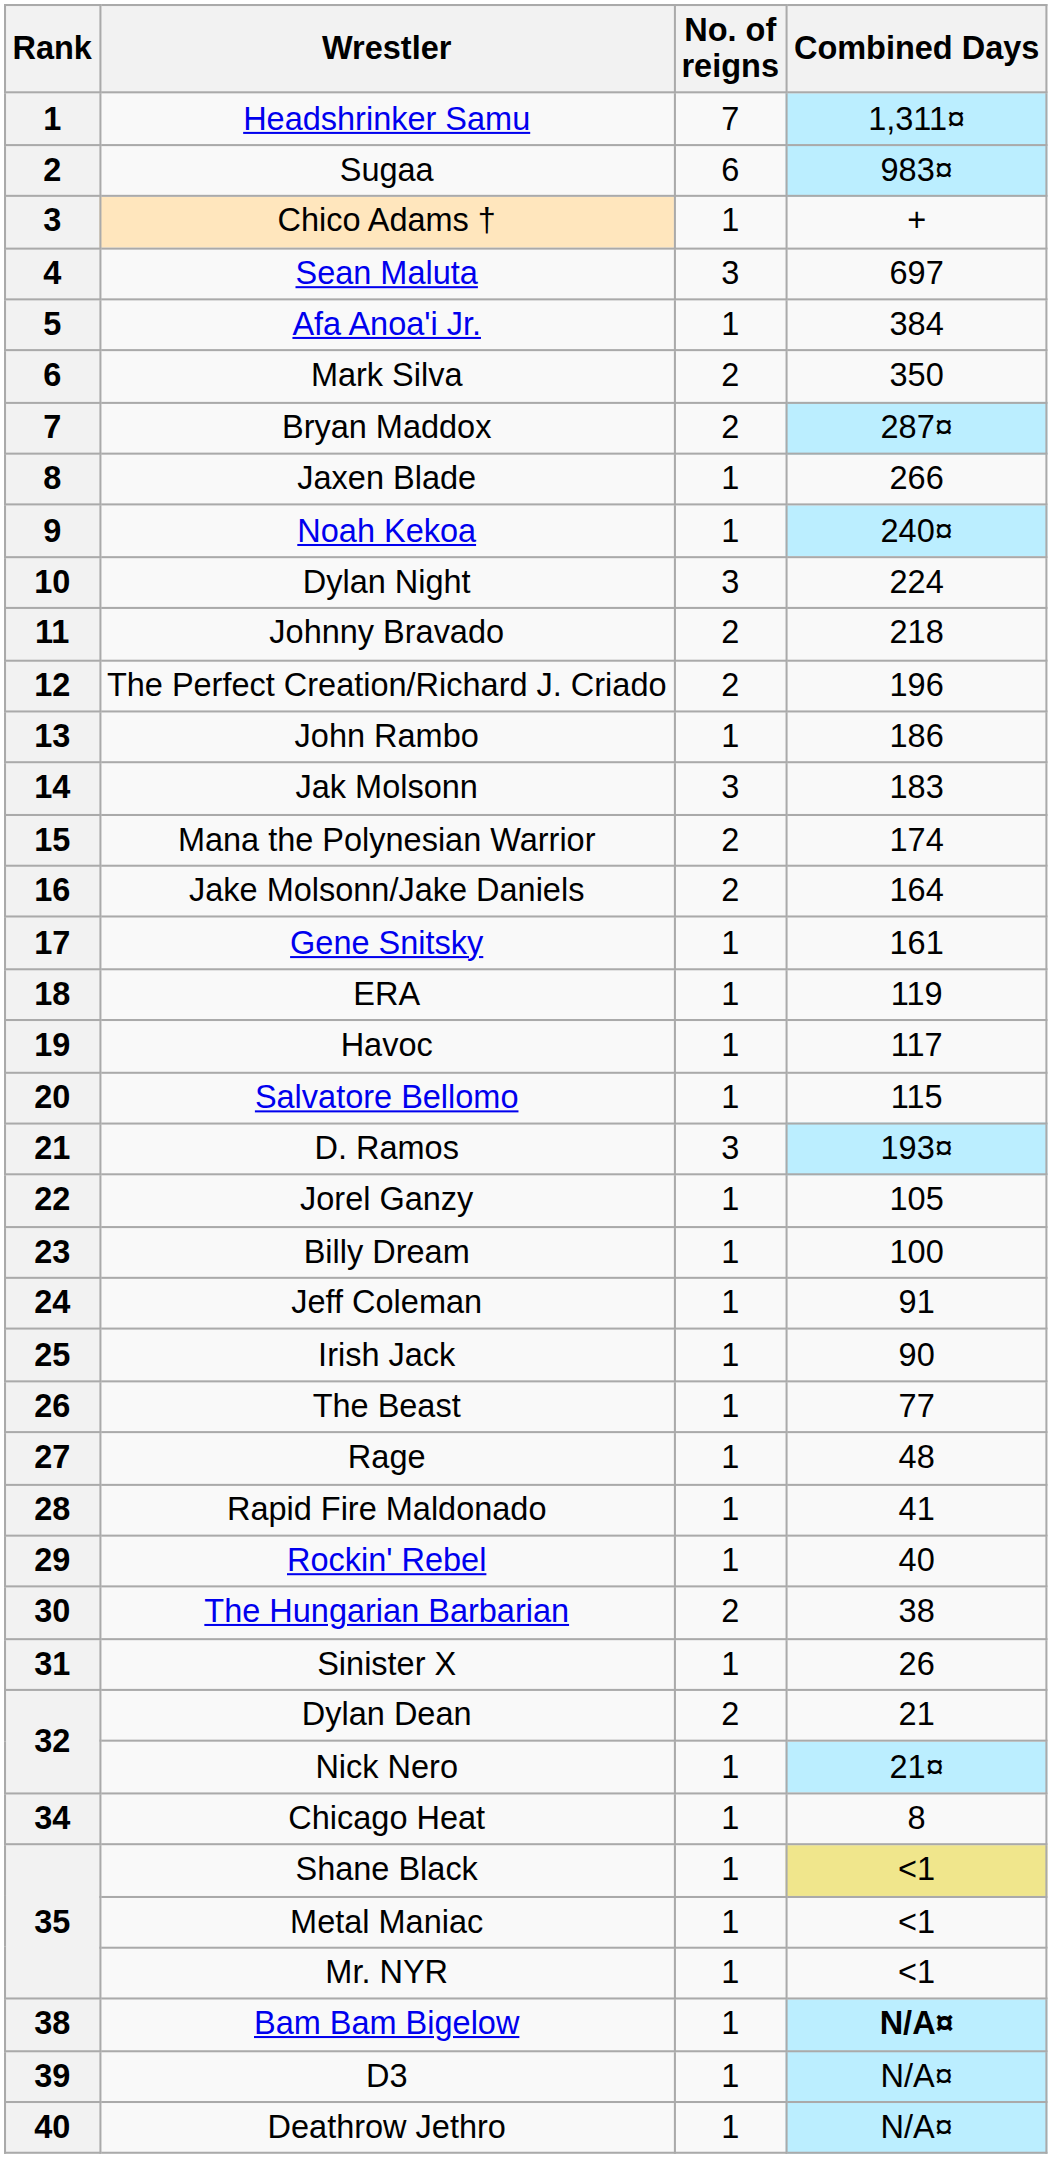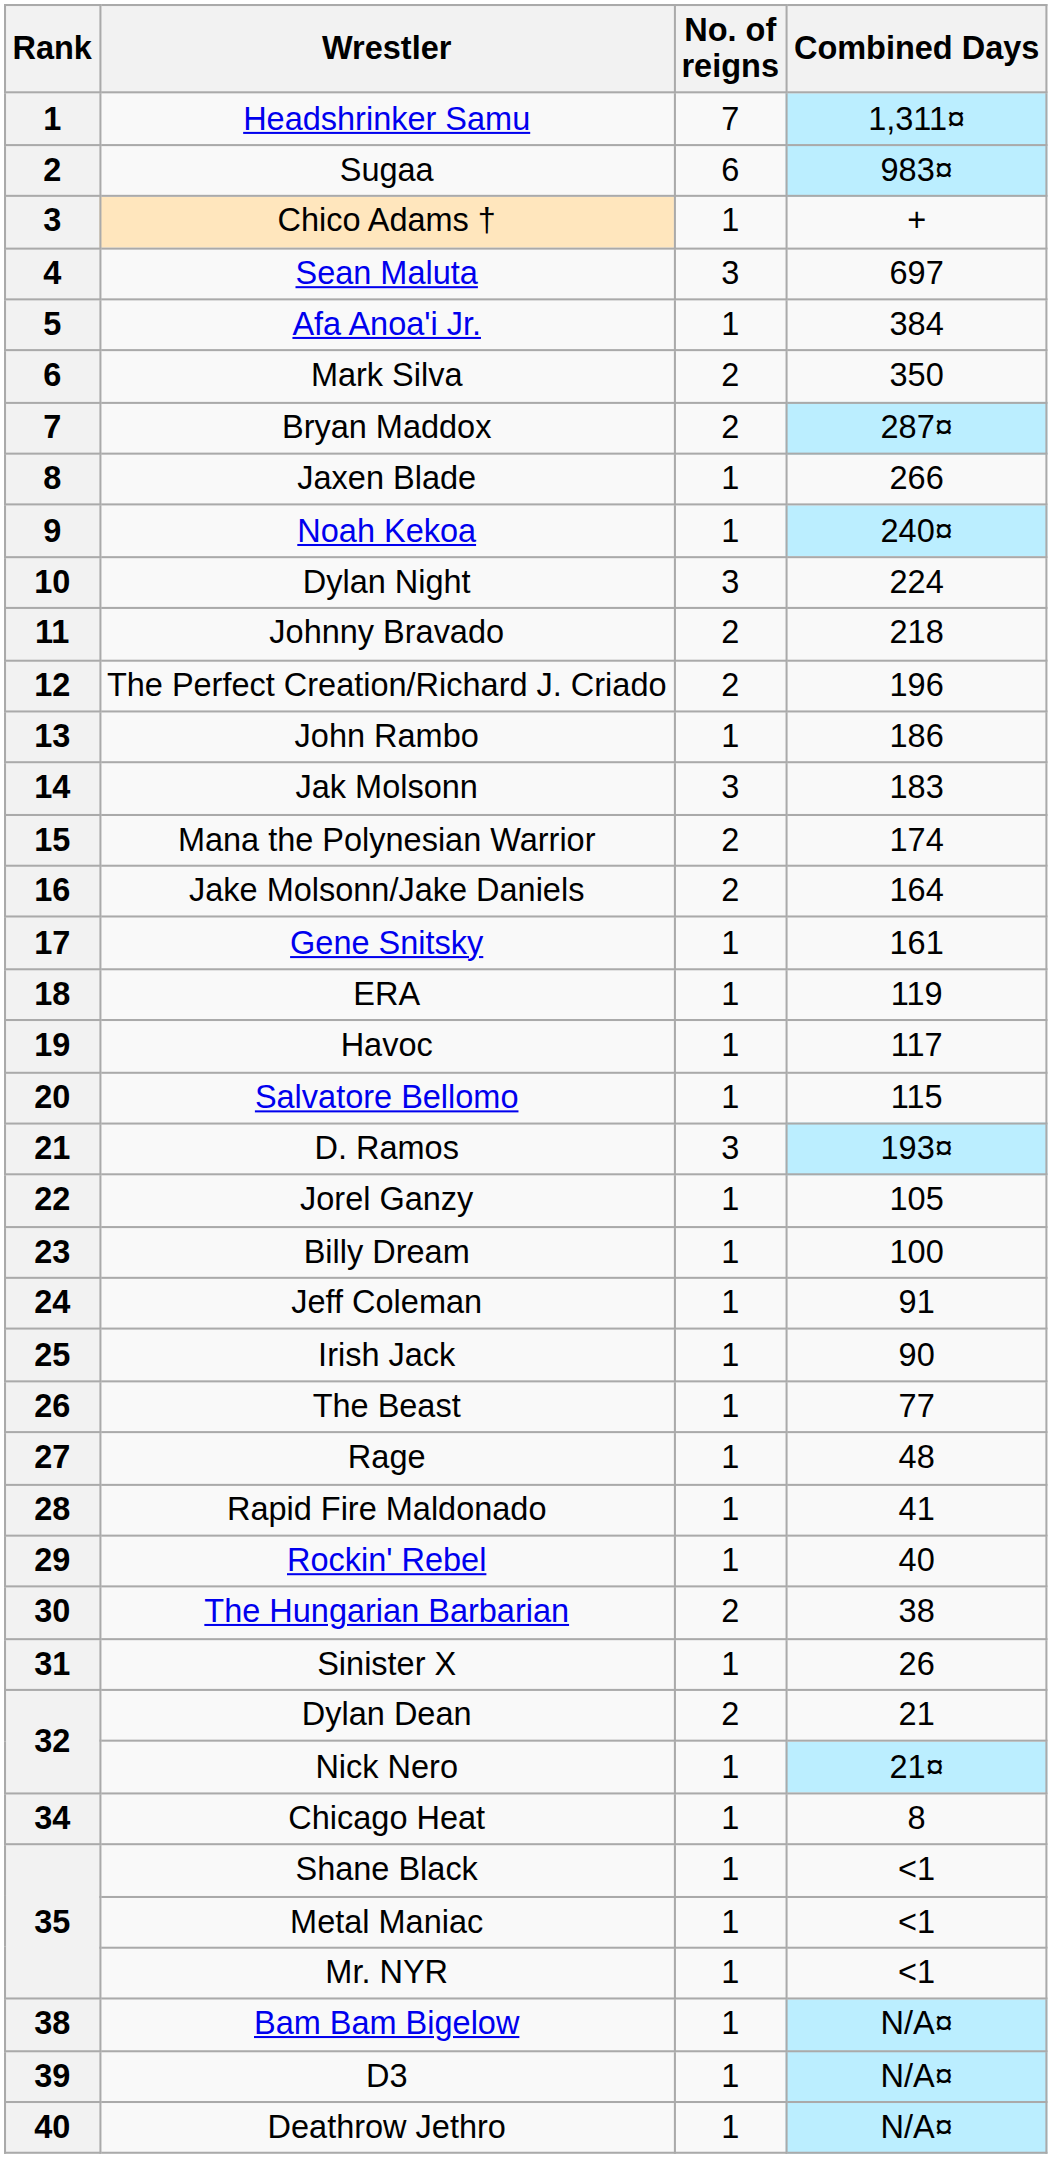Shane Black | Combined Days: khaki background -> no background
Bam Bam Bigelow | Combined Days: bold -> normal
